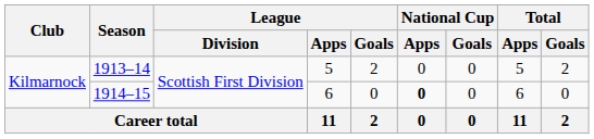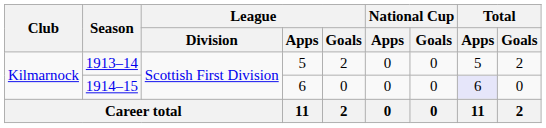1914–15 | National Cup / Apps: bold -> normal
1914–15 | Total / Apps: no background -> lavender background
